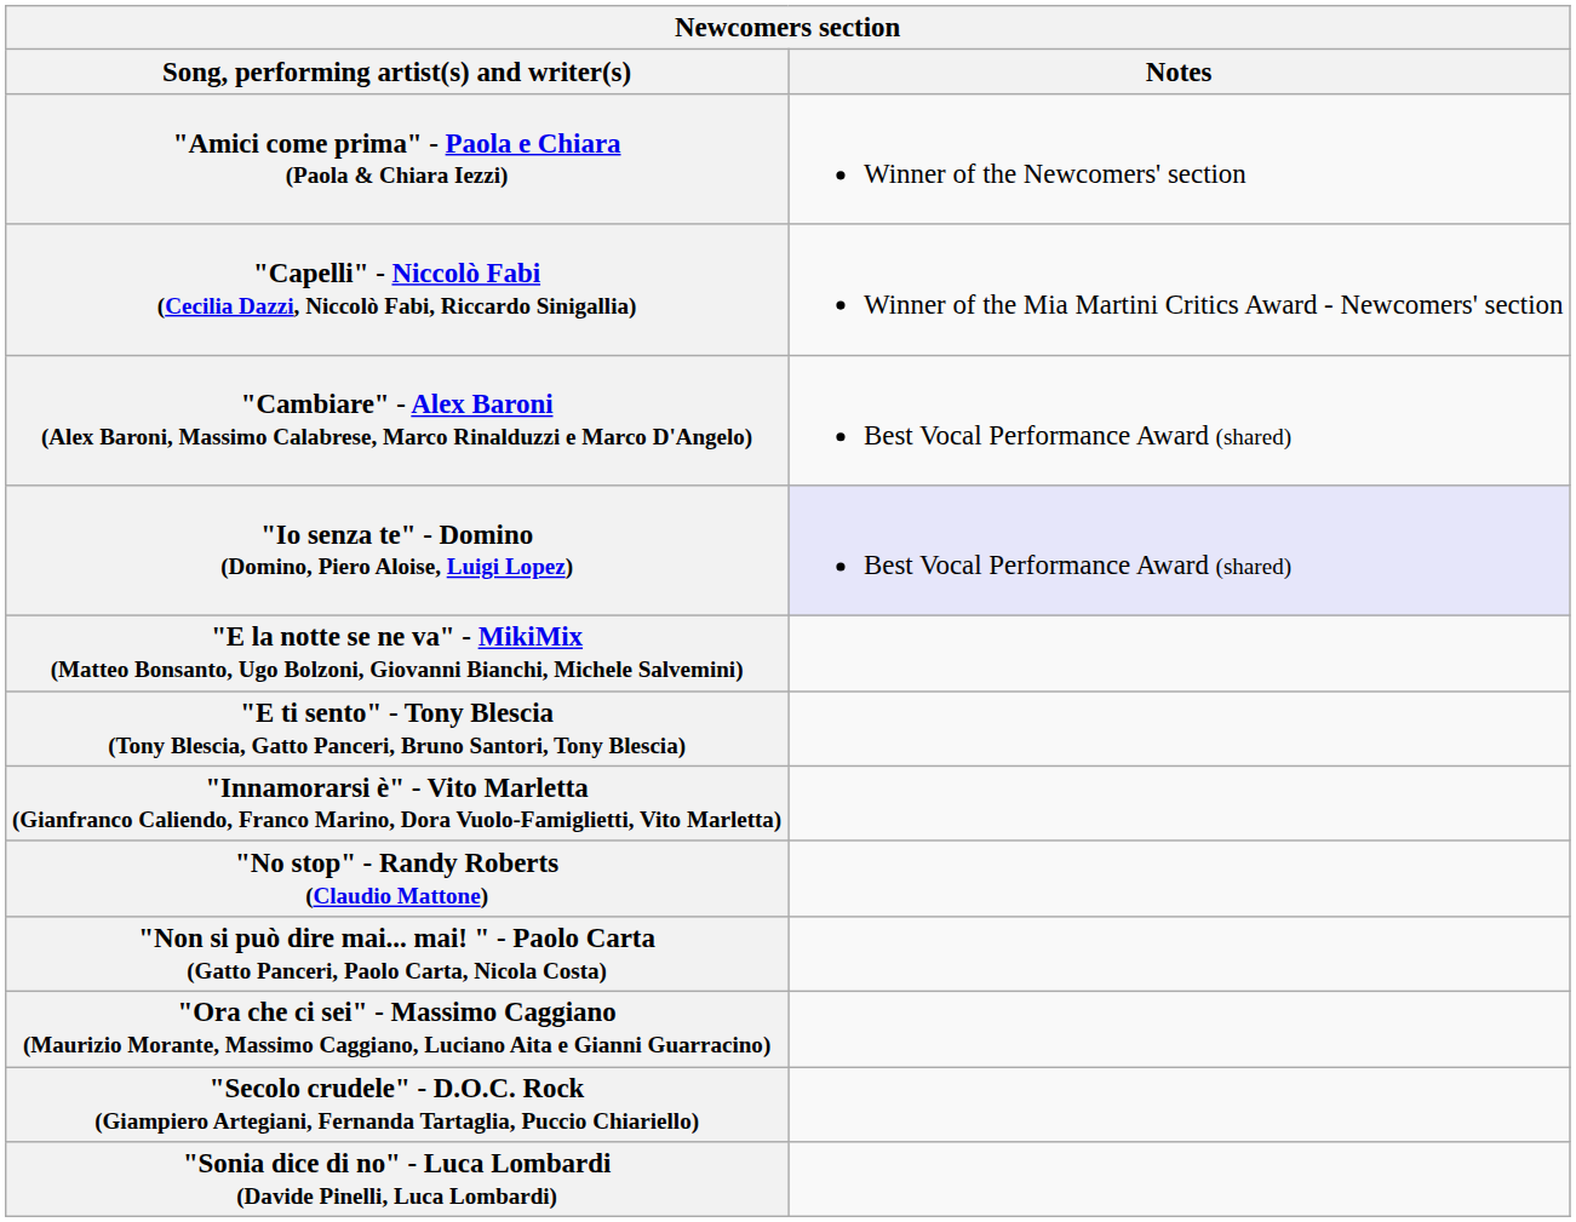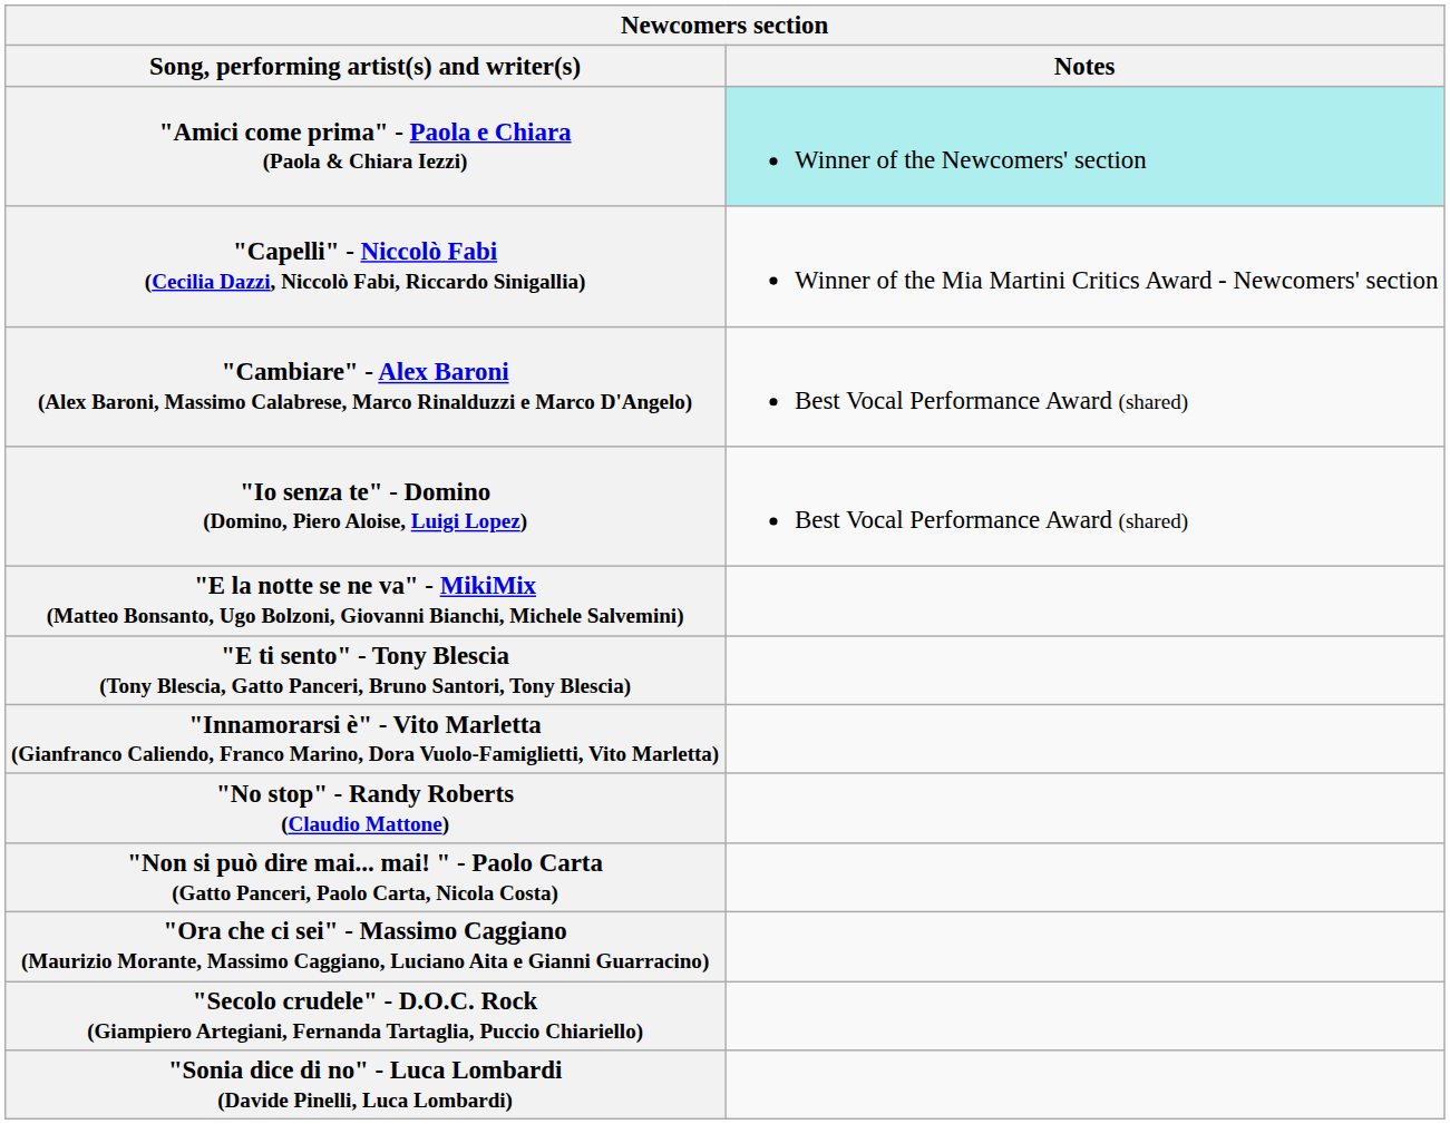"Amici come prima" - Paola e Chiara (Paola & Chiara Iezzi) | Notes: no background -> paleturquoise background
"Io senza te" - Domino (Domino, Piero Aloise, Luigi Lopez) | Notes: lavender background -> no background
